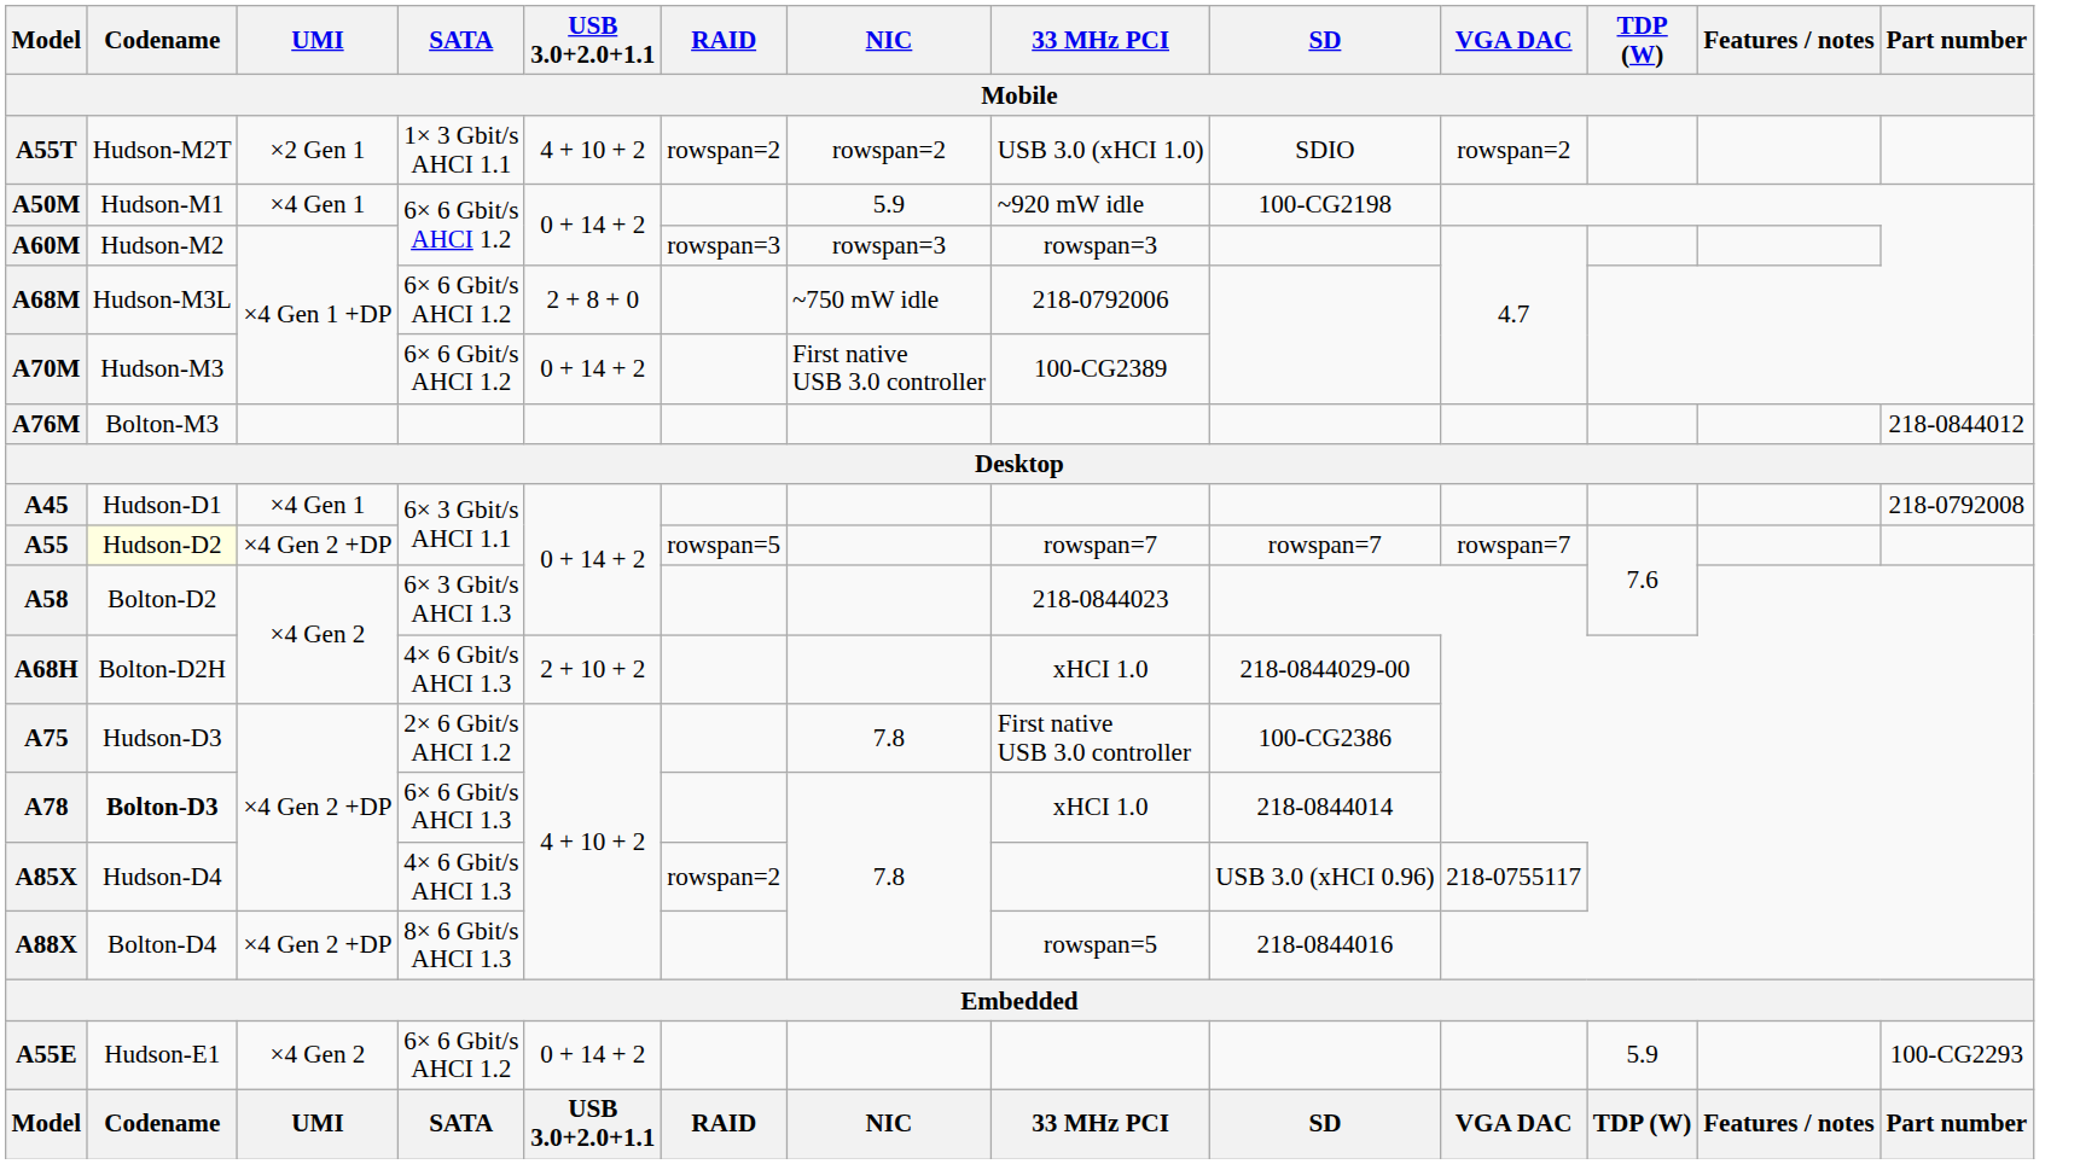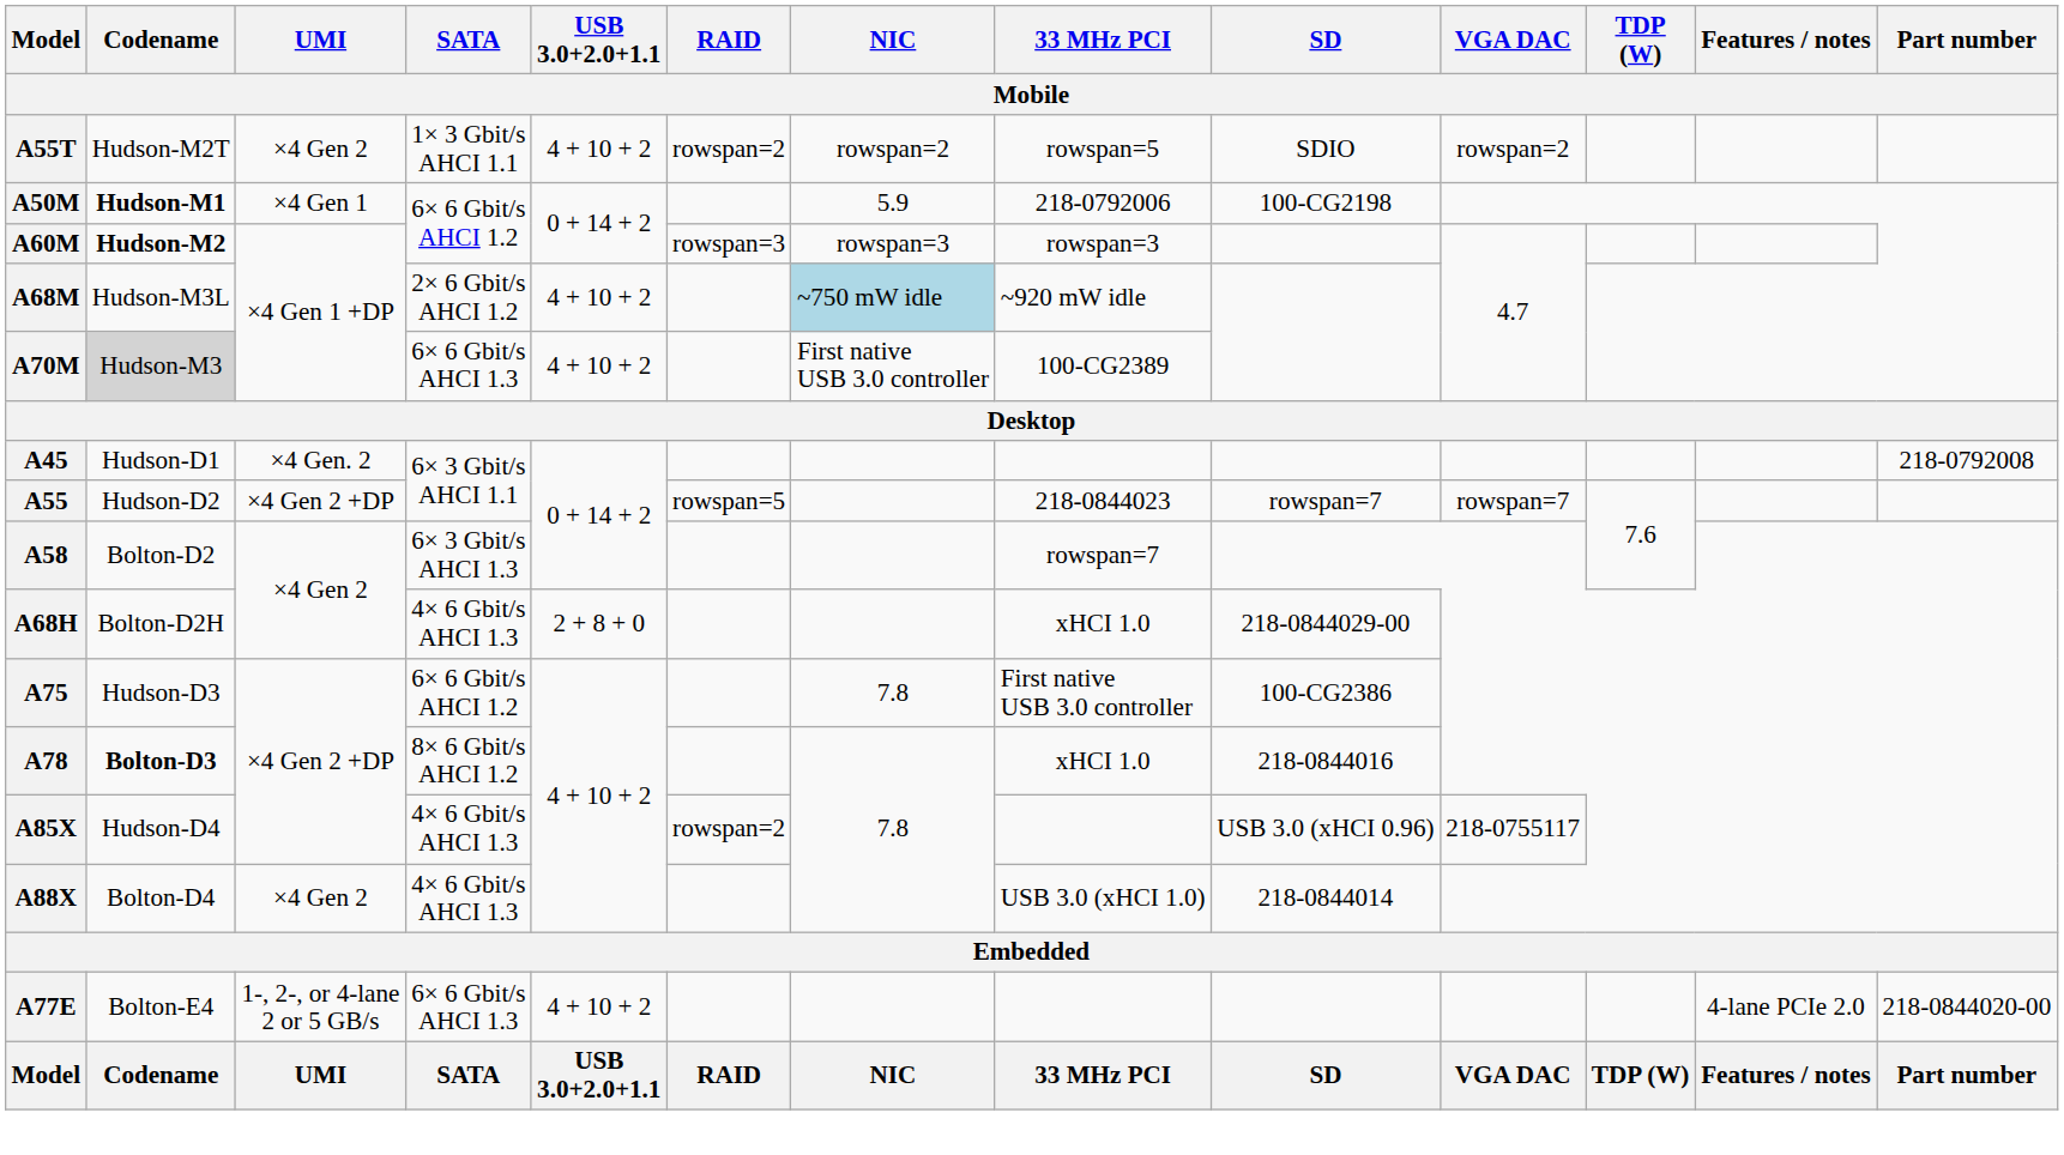A55T | UMI: ×2 Gen 1 -> ×4 Gen 2
A55T | 33 MHz PCI: USB 3.0 (xHCI 1.0) -> rowspan=5
A50M | Codename: normal -> bold
A50M | 33 MHz PCI: ~920 mW idle -> 218-0792006
A60M | Codename: normal -> bold
A68M | SATA: 6× 6 Gbit/s AHCI 1.2 -> 2× 6 Gbit/s AHCI 1.2
A68M | USB 3.0+2.0+1.1: 2 + 8 + 0 -> 4 + 10 + 2
A68M | NIC: no background -> lightblue background
A68M | 33 MHz PCI: 218-0792006 -> ~920 mW idle
A70M | Codename: no background -> lightgrey background
A70M | SATA: 6× 6 Gbit/s AHCI 1.2 -> 6× 6 Gbit/s AHCI 1.3
A70M | USB 3.0+2.0+1.1: 0 + 14 + 2 -> 4 + 10 + 2
- row: A76M | Bolton-M3 | 218-0844012
A45 | UMI: ×4 Gen 1 -> ×4 Gen. 2
A55 | Codename: lightyellow background -> no background
A55 | 33 MHz PCI: rowspan=7 -> 218-0844023
A58 | 33 MHz PCI: 218-0844023 -> rowspan=7
A68H | USB 3.0+2.0+1.1: 2 + 10 + 2 -> 2 + 8 + 0
A75 | SATA: 2× 6 Gbit/s AHCI 1.2 -> 6× 6 Gbit/s AHCI 1.2
A78 | SATA: 6× 6 Gbit/s AHCI 1.3 -> 8× 6 Gbit/s AHCI 1.2
A78 | SD: 218-0844014 -> 218-0844016
A88X | UMI: ×4 Gen 2 +DP -> ×4 Gen 2
A88X | SATA: 8× 6 Gbit/s AHCI 1.3 -> 4× 6 Gbit/s AHCI 1.3
A88X | 33 MHz PCI: rowspan=5 -> USB 3.0 (xHCI 1.0)
A88X | SD: 218-0844016 -> 218-0844014
- row: A55E | Hudson-E1 | ×4 Gen 2 | 6× 6 Gbit/s AHCI 1.2 | 0 + 14 + 2 | 5.9 | 100-CG2293
+ row: A77E | Bolton-E4 | 1-, 2-, or 4-lane 2 or 5 GB/s | 6× 6 Gbit/s AHCI 1.3 | 4 + 10 + 2 | 4-lane PCIe 2.0 | 218-0844020-00
